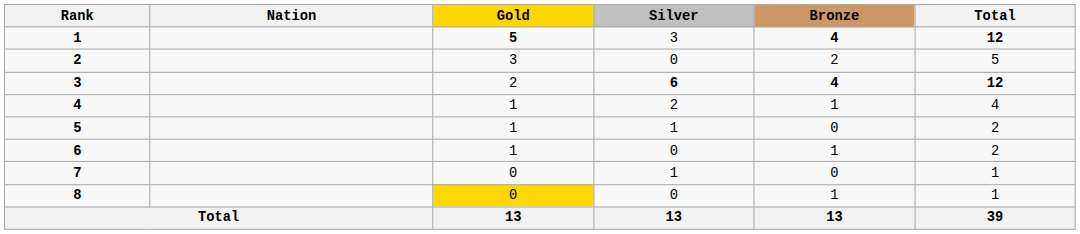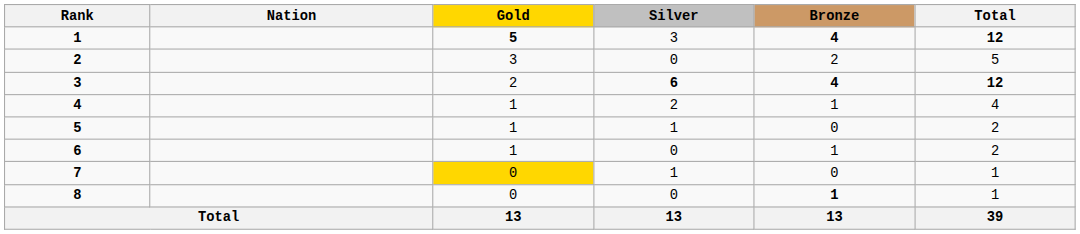7 | Gold: no background -> gold background
8 | Gold: gold background -> no background
8 | Bronze: normal -> bold
